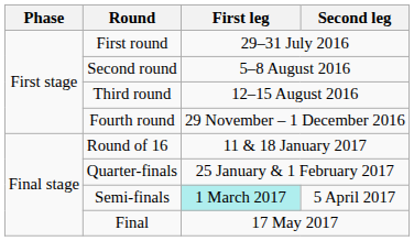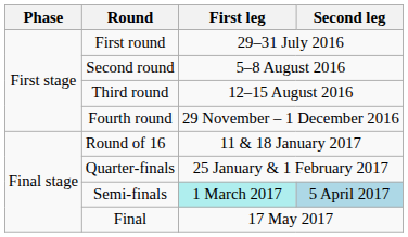Semi-finals | Second leg: no background -> lightblue background
